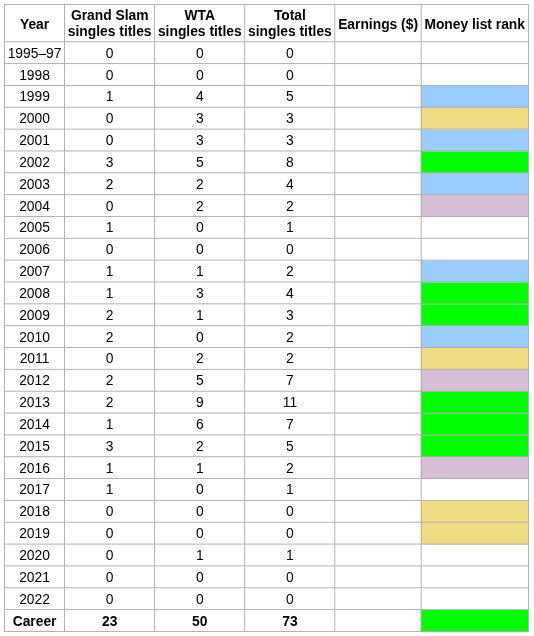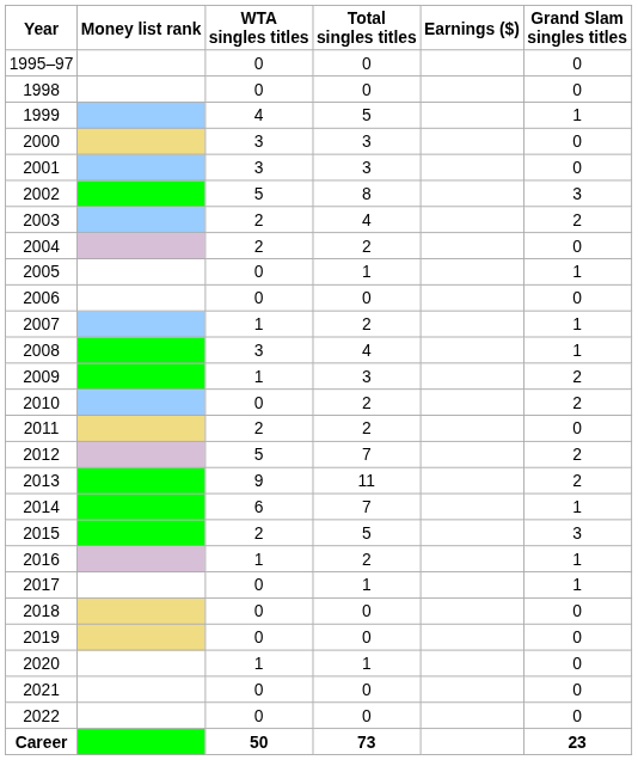columns swapped: Grand Slam singles titles <-> Money list rank
